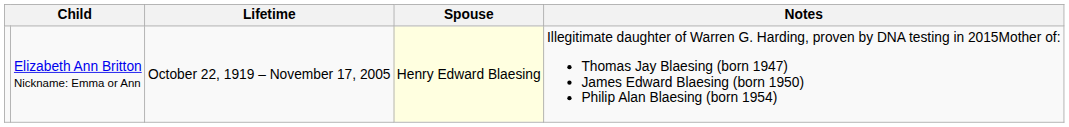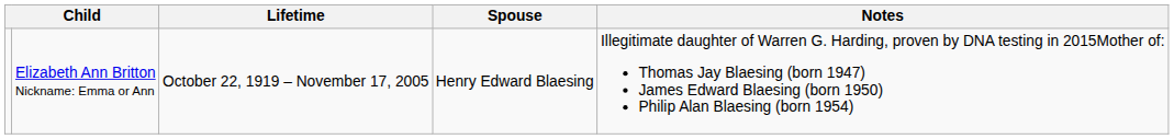Elizabeth Ann Britton Nickname: Emma or Ann | Spouse: lightyellow background -> no background
